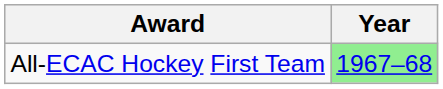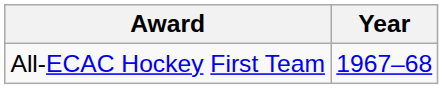row 2 | Year: lightgreen background -> no background
